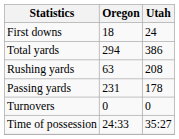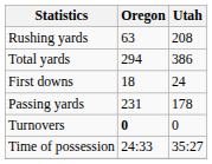rows swapped: First downs <-> Rushing yards
Turnovers | Oregon: normal -> bold
